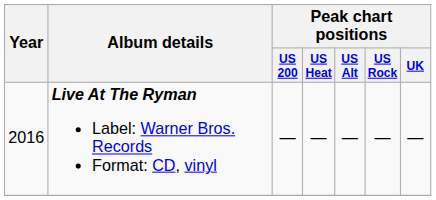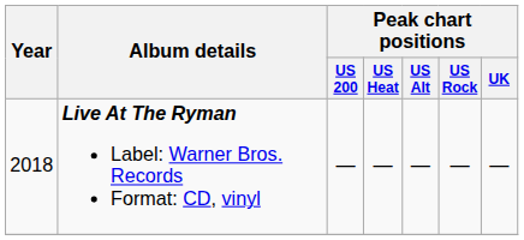row 3 | Year: 2016 -> 2018
